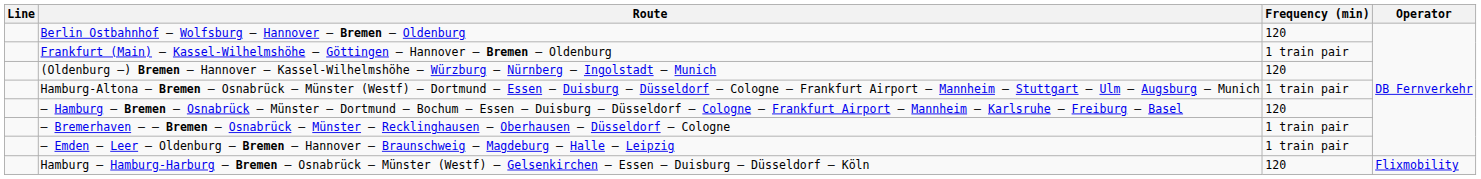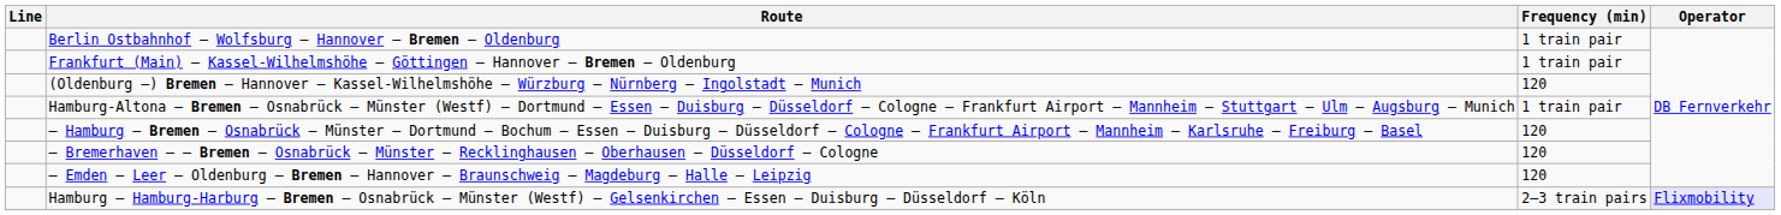row 2 | Frequency (min): 120 -> 1 train pair
row 7 | Frequency (min): 1 train pair -> 120
row 8 | Frequency (min): 1 train pair -> 120
row 9 | Frequency (min): 120 -> 2–3 train pairs
row 9 | Operator: no background -> lavender background
